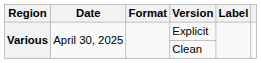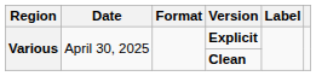Explicit | Version: normal -> bold
Clean | Version: normal -> bold
